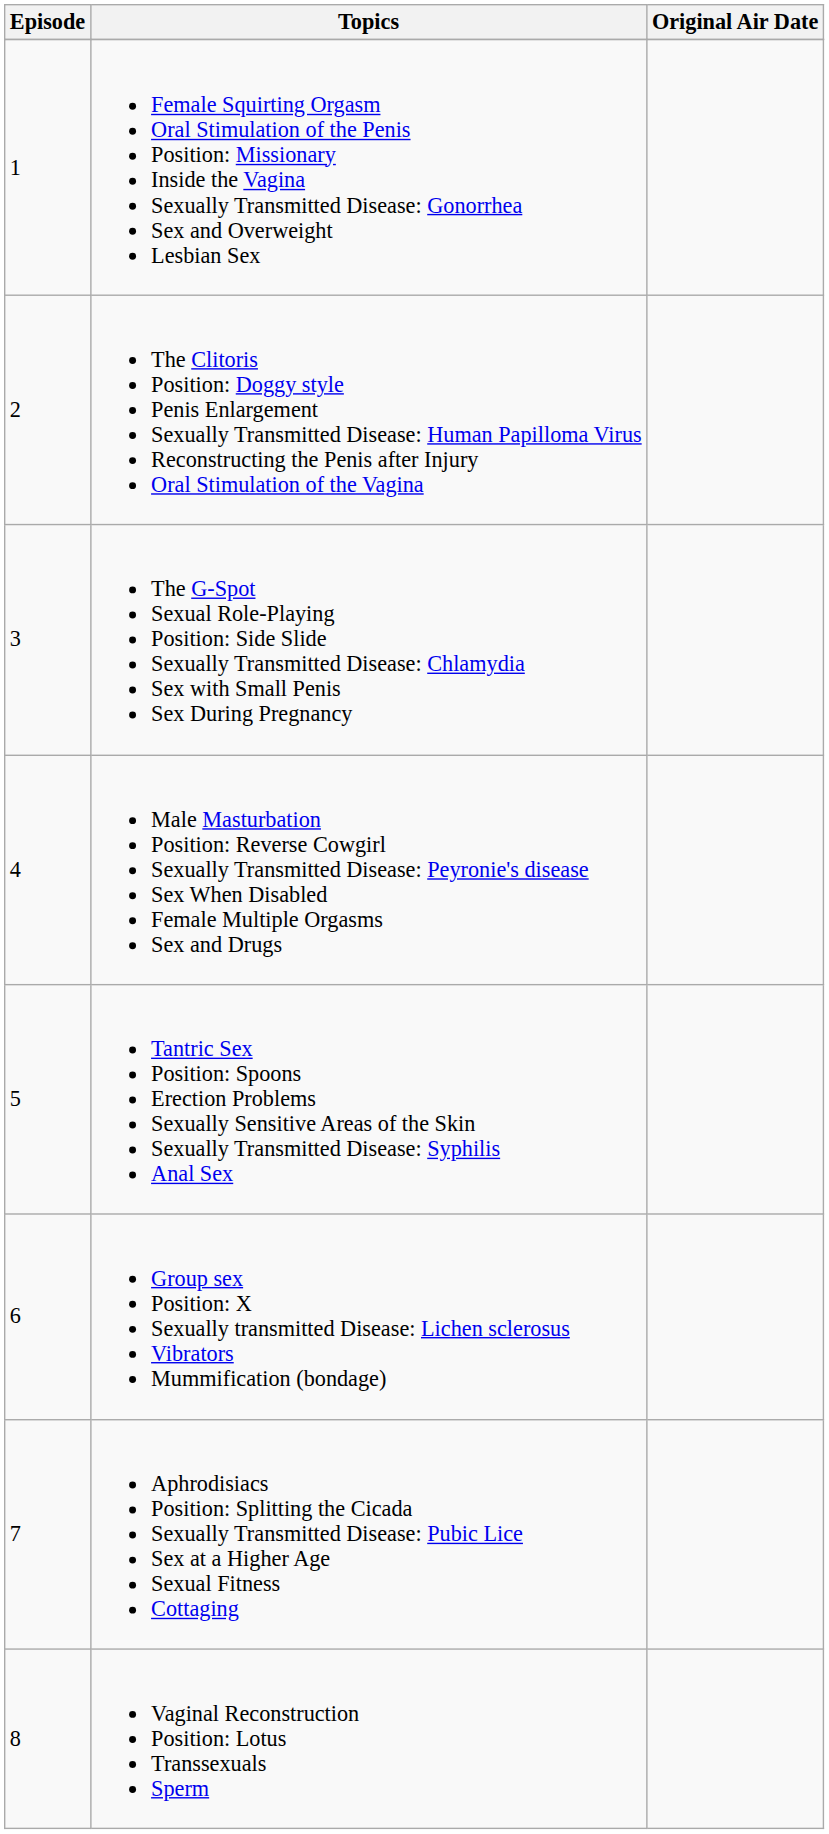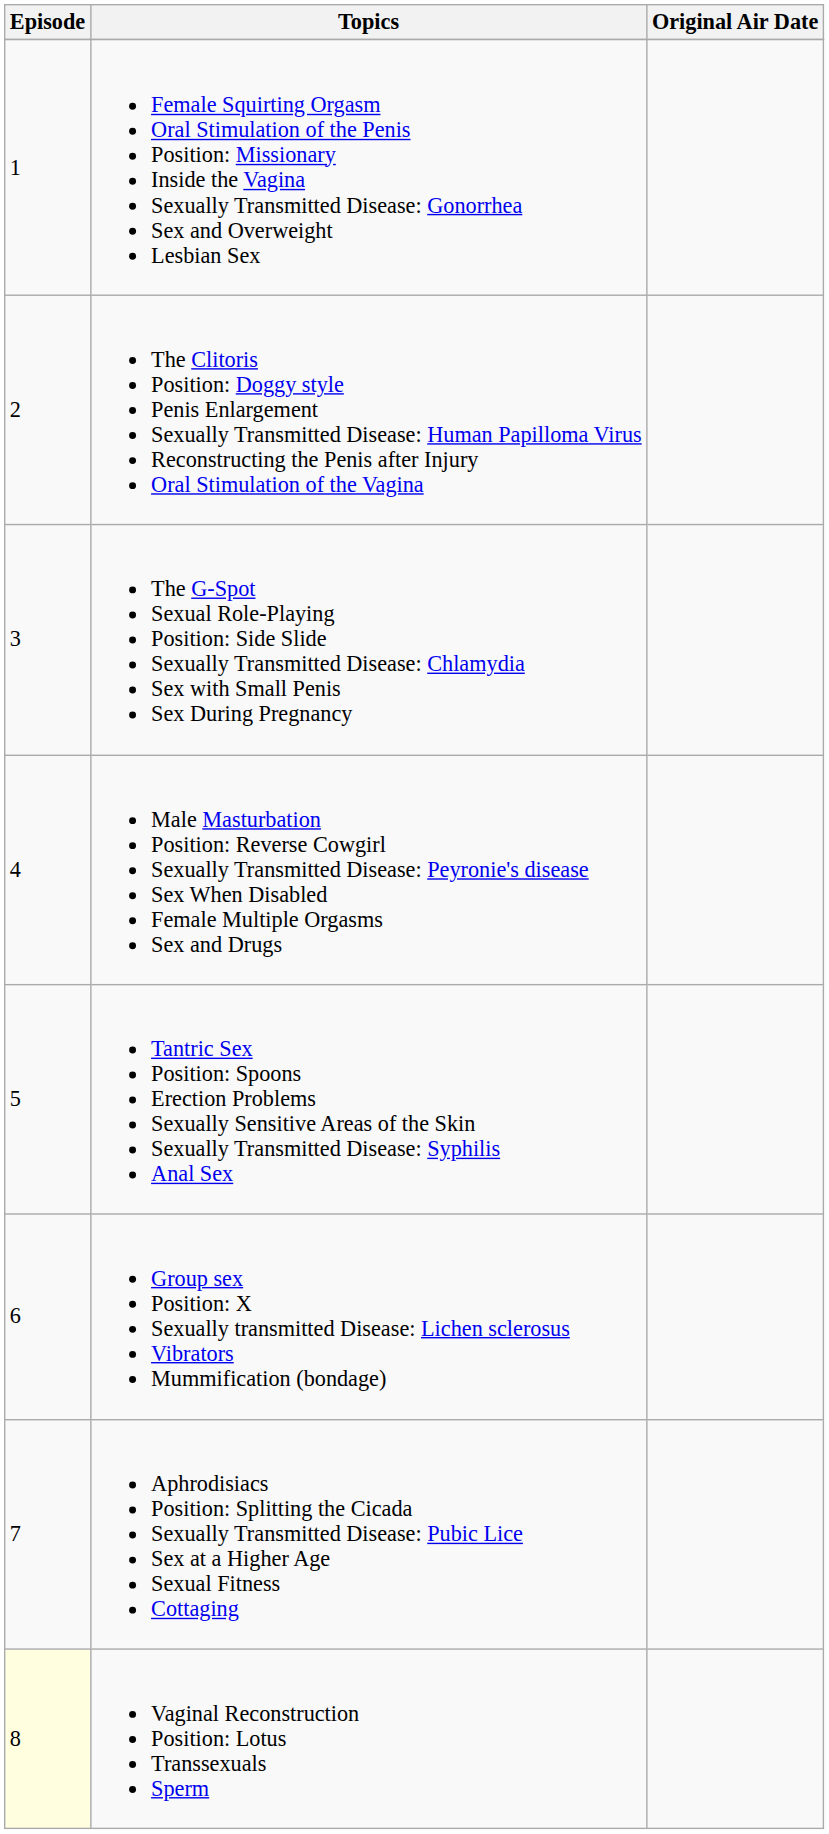Vaginal Reconstruction Position: Lotus Transsexuals Sperm | Episode: no background -> lightyellow background
